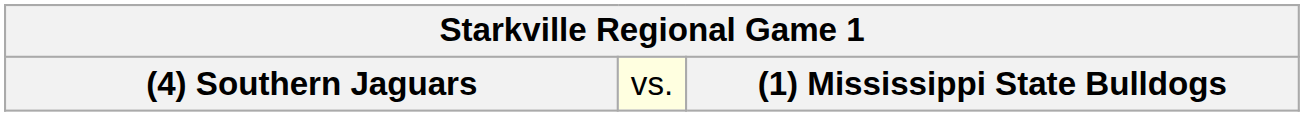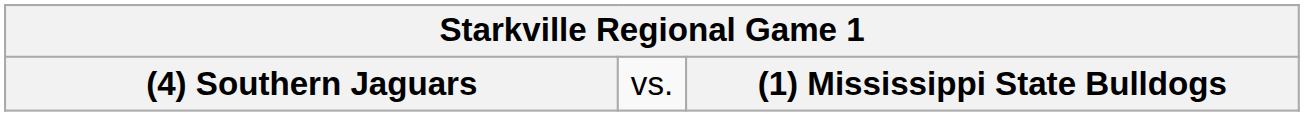(4) Southern Jaguars | column 2: lightyellow background -> no background
